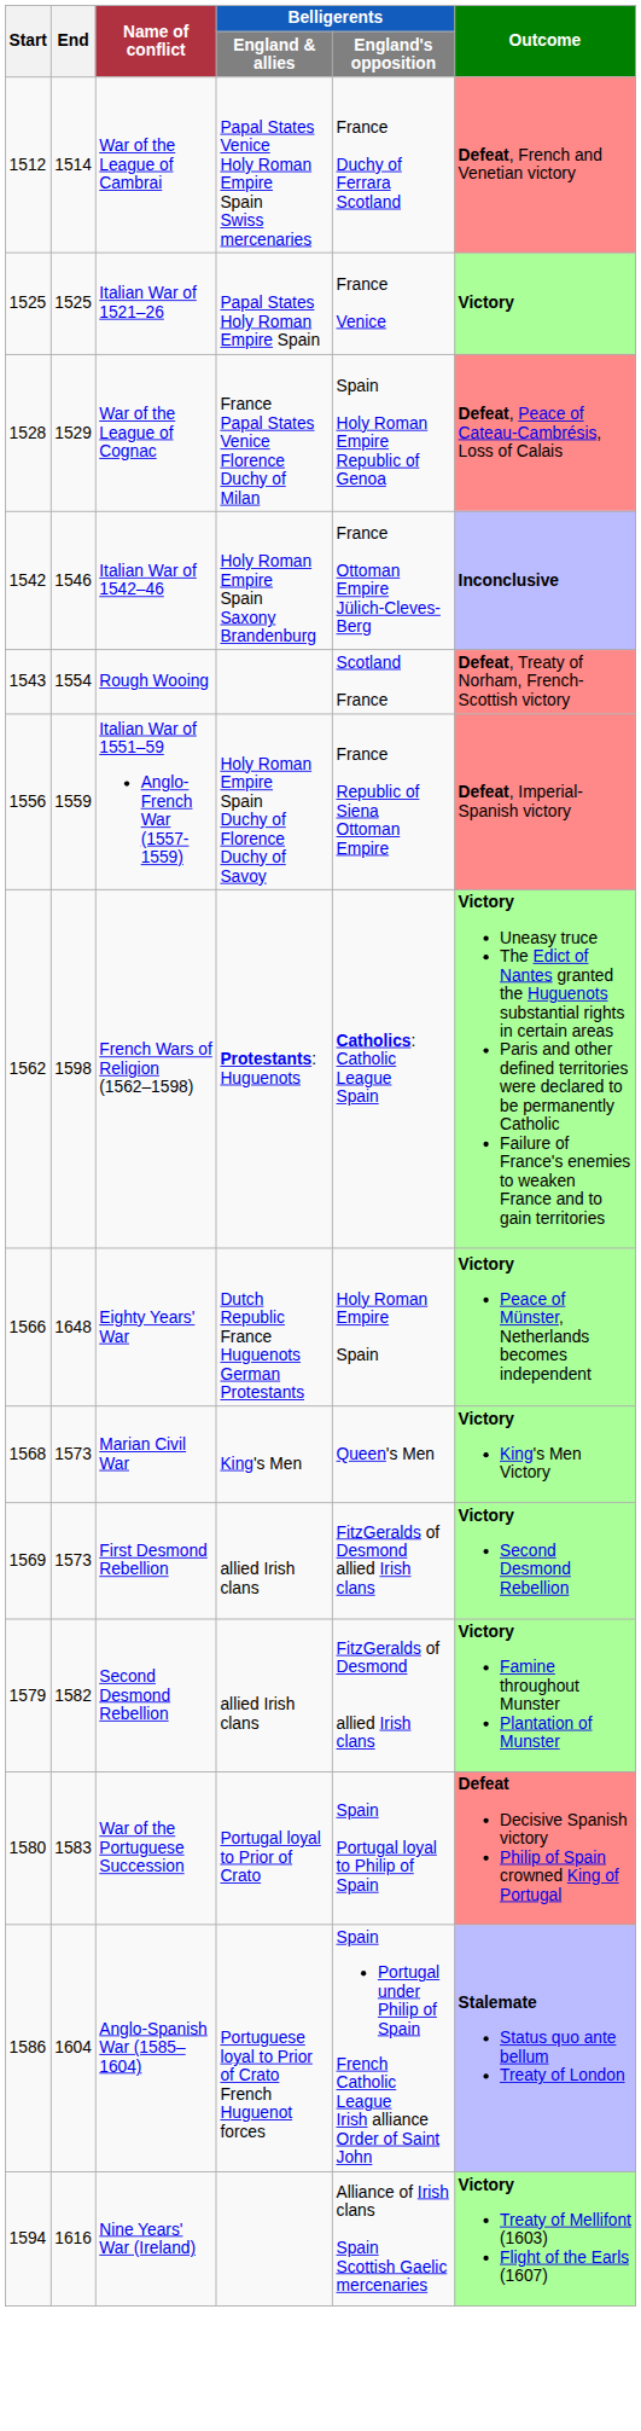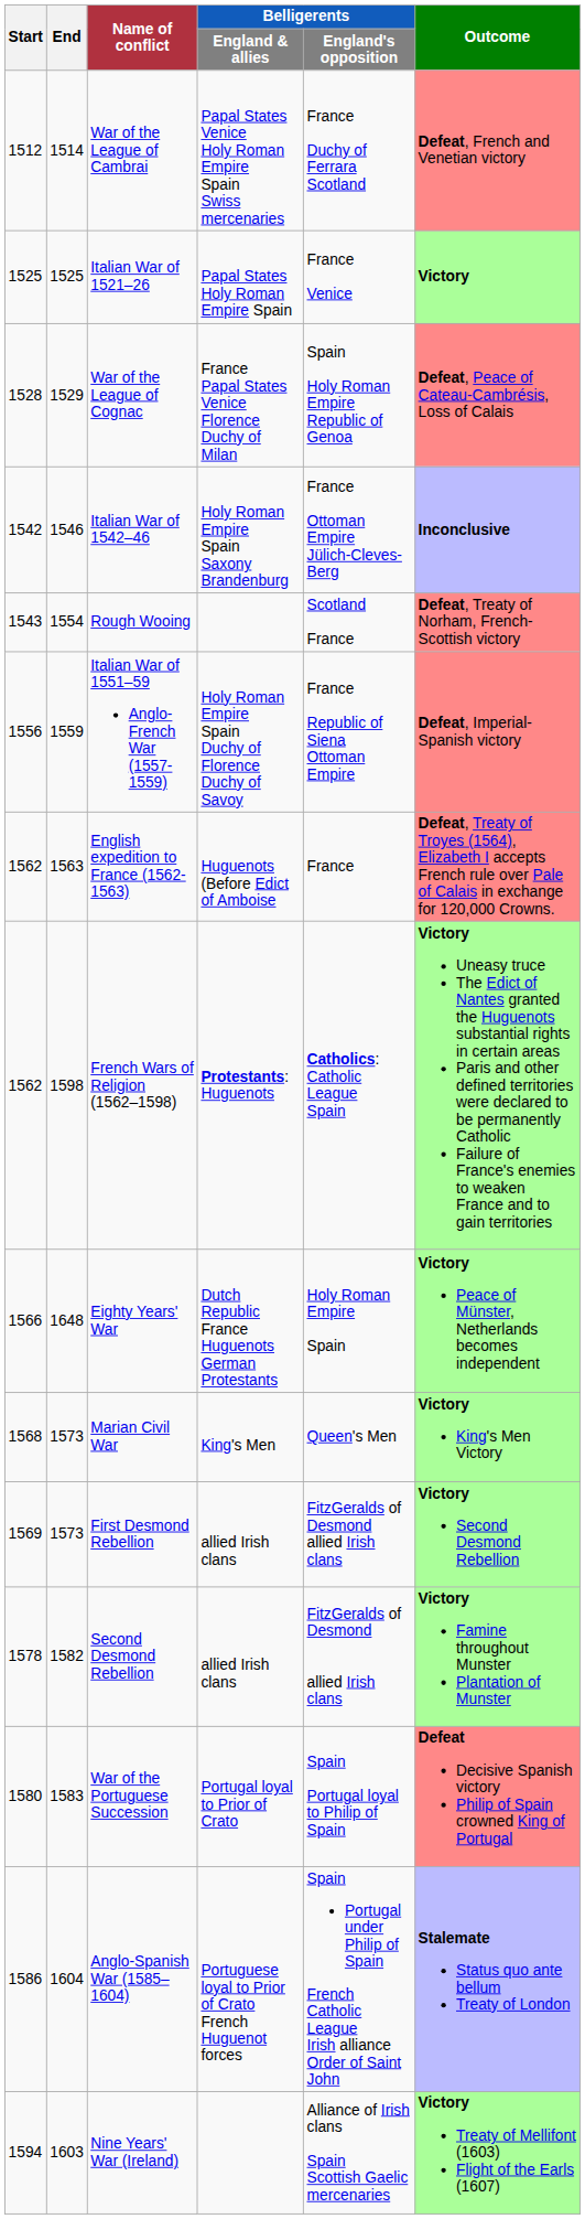+ row: 1562 | 1563 | English expedition to France (1562-1563) | Huguenots (Before Edict of Amboise | France | Defeat, Treaty of Troyes (1564), Elizabeth I accepts French rule over Pale of Calais in exchange for 120,000 Crowns.
Second Desmond Rebellion | Start: 1579 -> 1578
Nine Years' War (Ireland) | End: 1616 -> 1603
